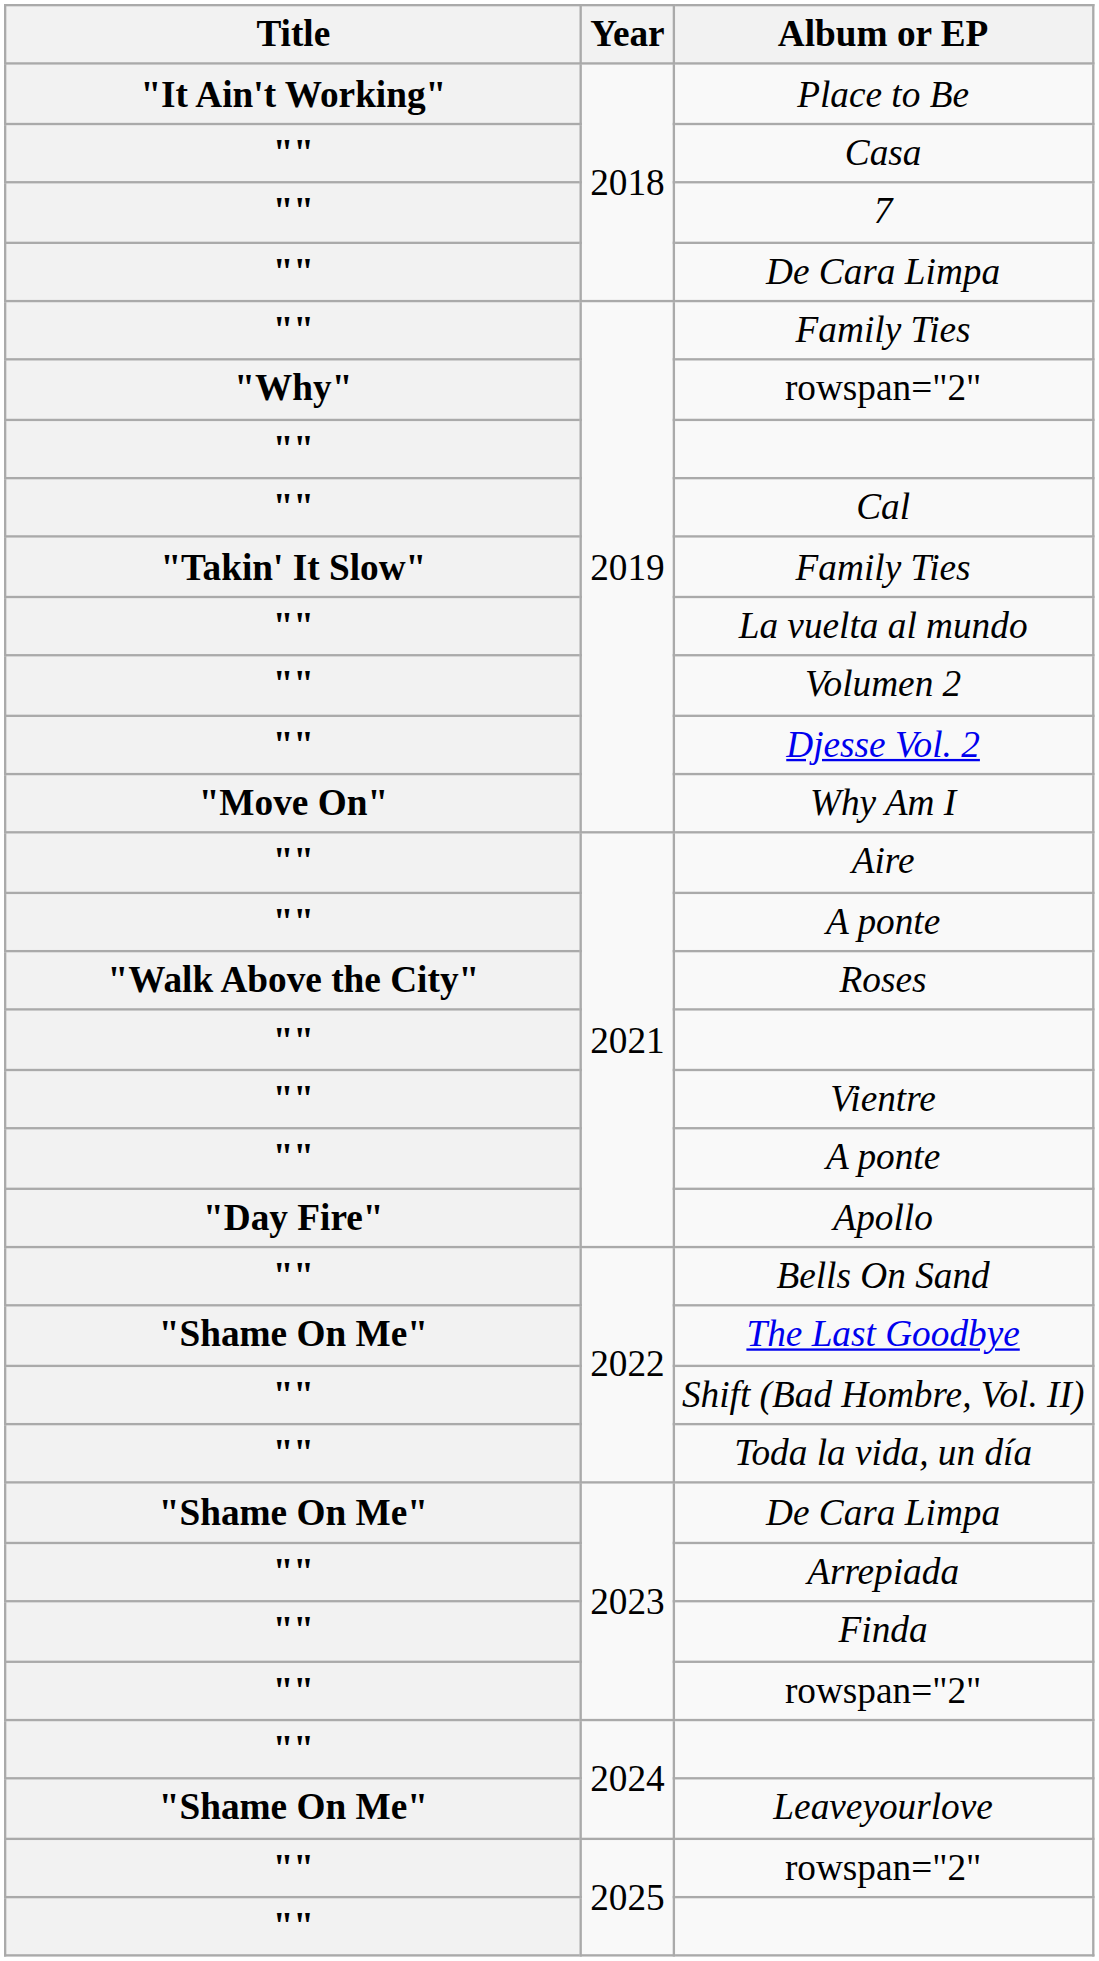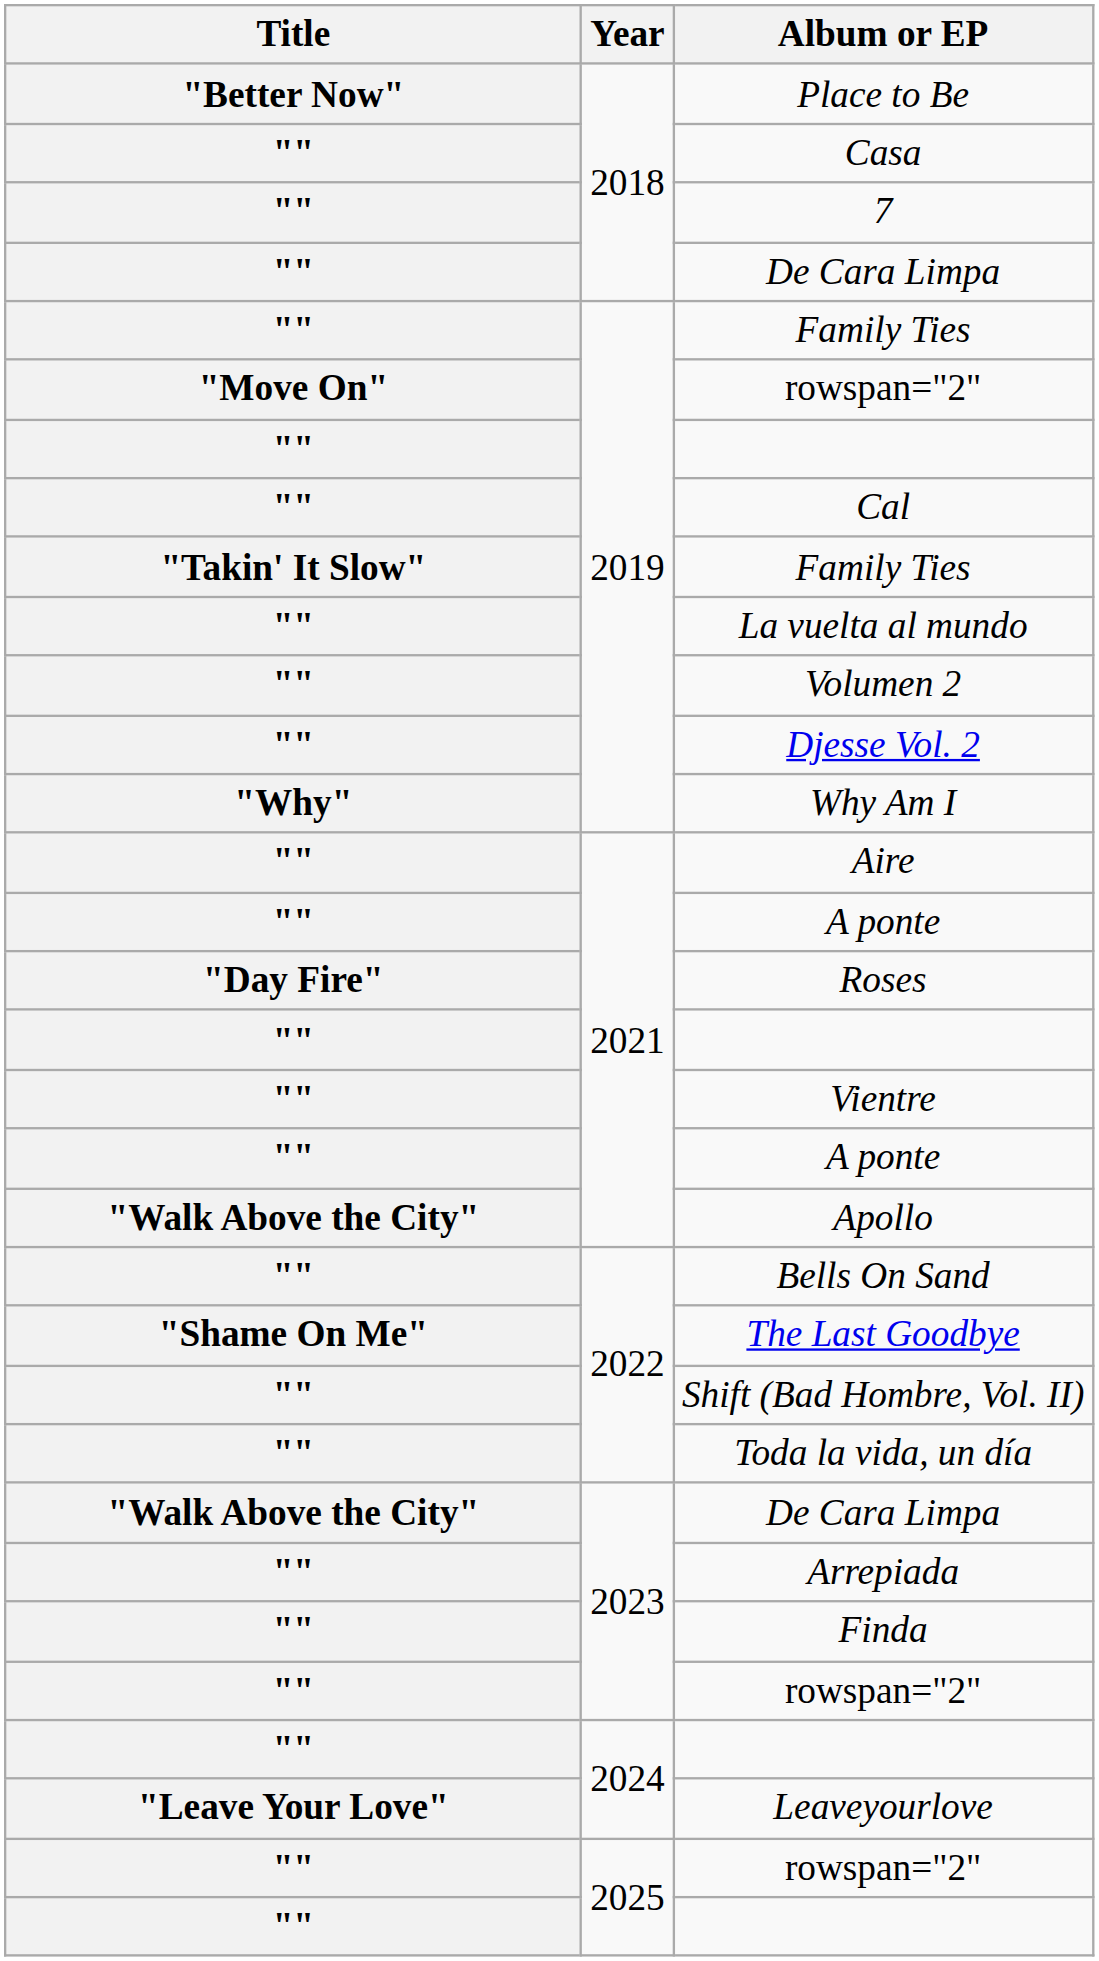Place to Be | Title: "It Ain't Working" -> "Better Now"
2019 / rowspan="2" | Title: "Why" -> "Move On"
Why Am I | Title: "Move On" -> "Why"
Roses | Title: "Walk Above the City" -> "Day Fire"
Apollo | Title: "Day Fire" -> "Walk Above the City"
2023 / De Cara Limpa | Title: "Shame On Me" -> "Walk Above the City"
Leaveyourlove | Title: "Shame On Me" -> "Leave Your Love"
